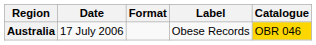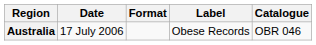Australia | Catalogue: gold background -> no background
